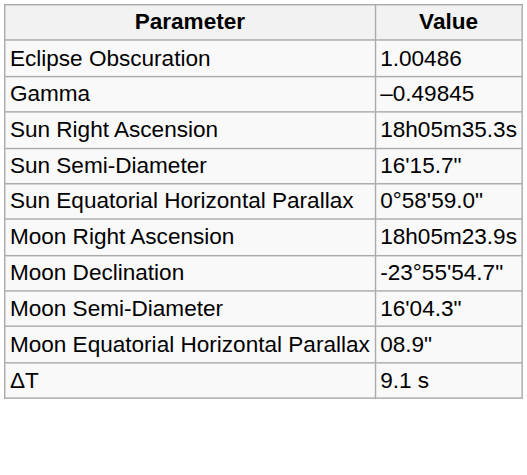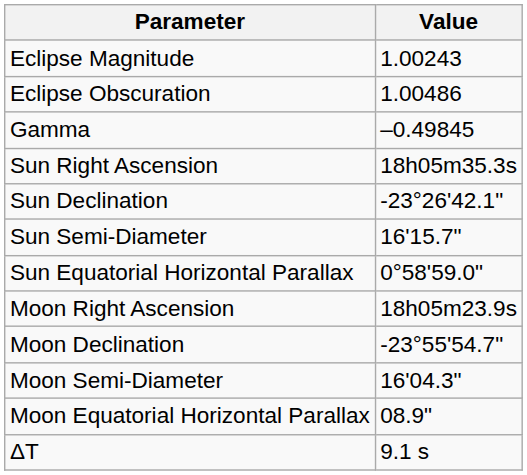+ row: Eclipse Magnitude | 1.00243
+ row: Sun Declination | -23°26'42.1"
